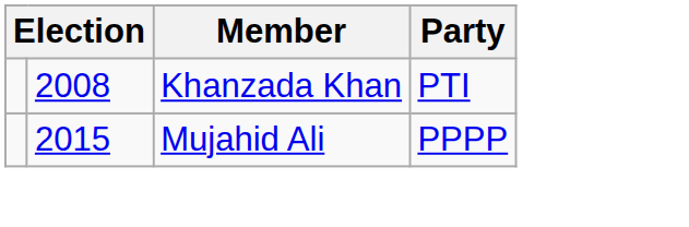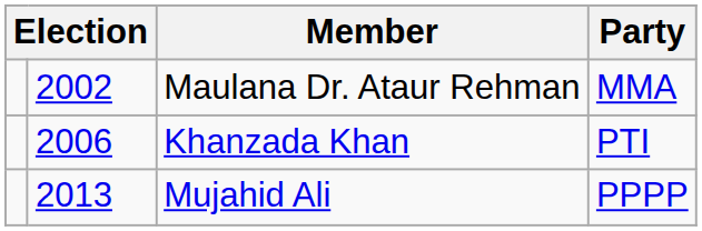+ row: 2002 | Maulana Dr. Ataur Rehman | MMA
Khanzada Khan | column 2: 2008 -> 2006
Mujahid Ali | column 2: 2015 -> 2013
